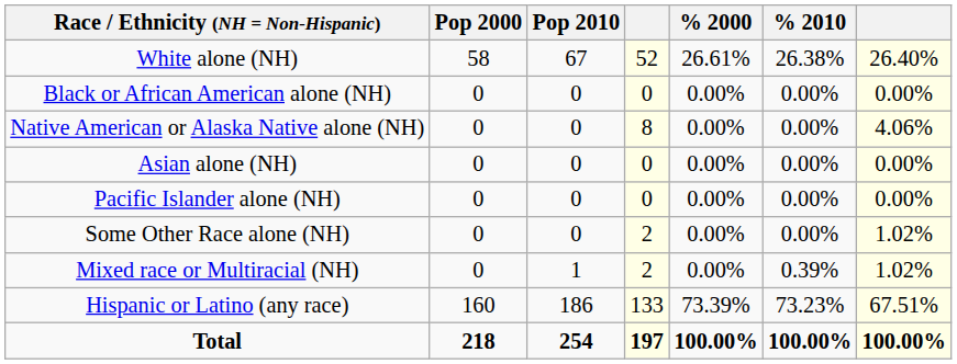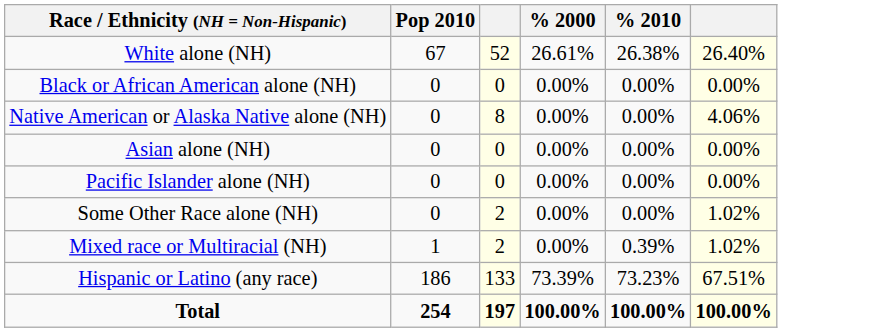- column: Pop 2000 | 58 | 0 | 0 | 0 | 0 | 0 | 0 | 160 | 218
